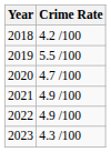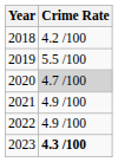2020 | Crime Rate: no background -> lightgrey background
2023 | Crime Rate: normal -> bold
